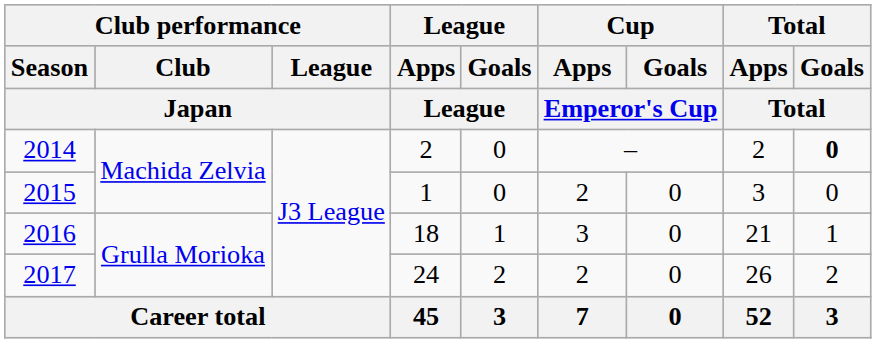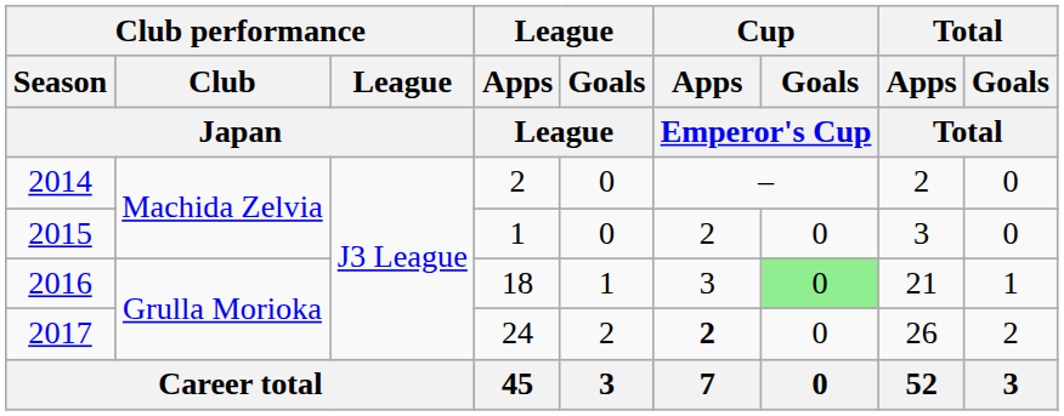2014 | Total / Goals / Total: bold -> normal
2016 | Cup / Goals / Emperor's Cup: no background -> lightgreen background
2017 | Cup / Apps / Emperor's Cup: normal -> bold
